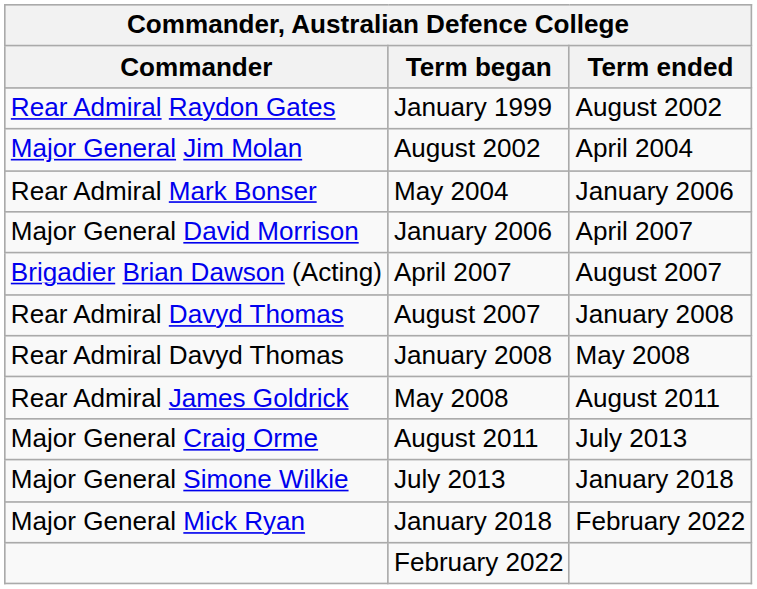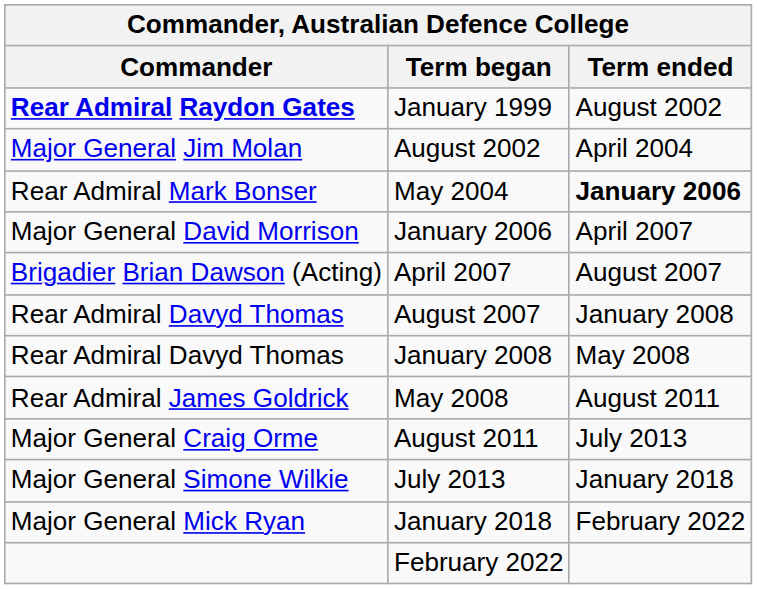January 1999 | Commander: normal -> bold
May 2004 | Term ended: normal -> bold
